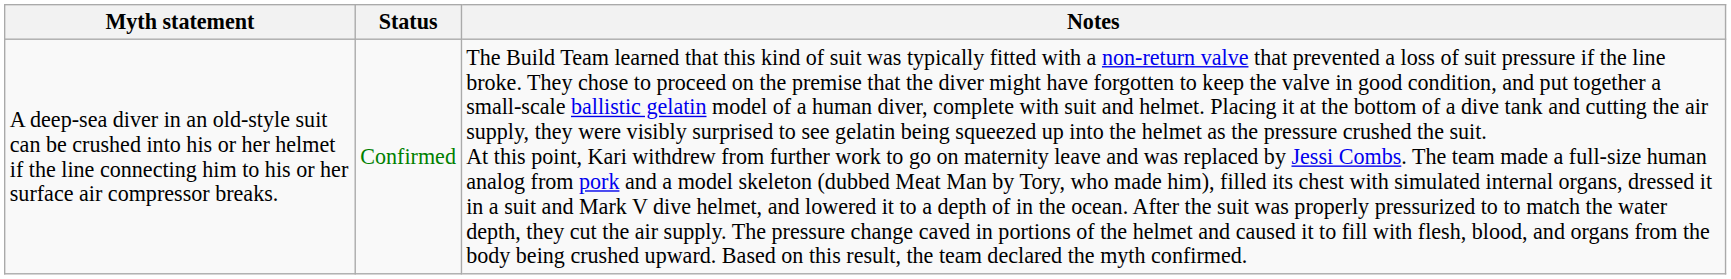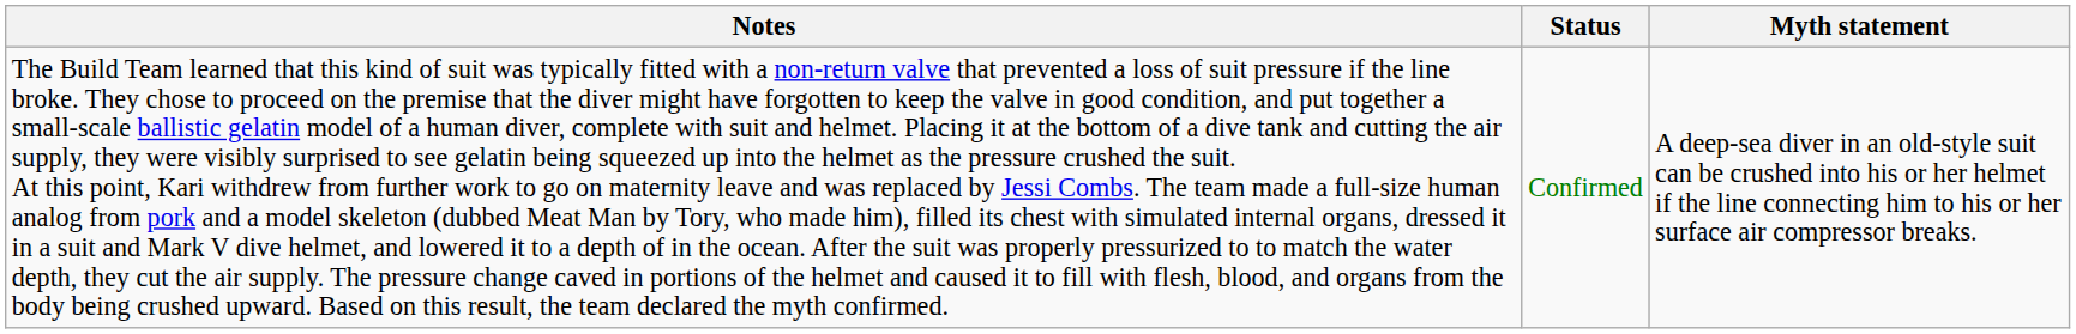columns swapped: Myth statement <-> Notes
